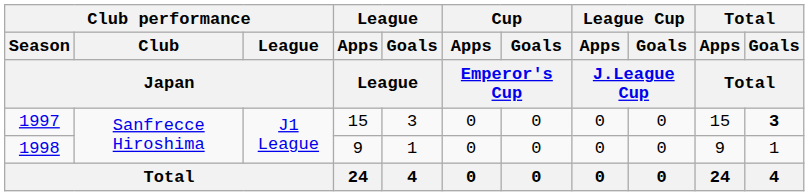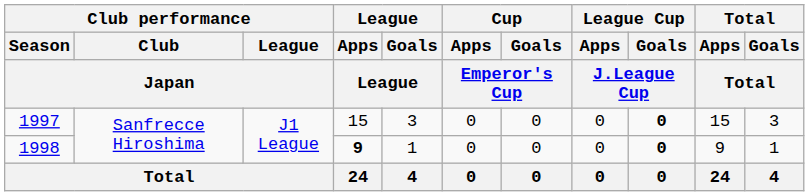1997 | League Cup / Goals / J.League Cup: normal -> bold
1997 | Total / Goals / Total: bold -> normal
1998 | League / Apps / League: normal -> bold
1998 | League Cup / Goals / J.League Cup: normal -> bold
